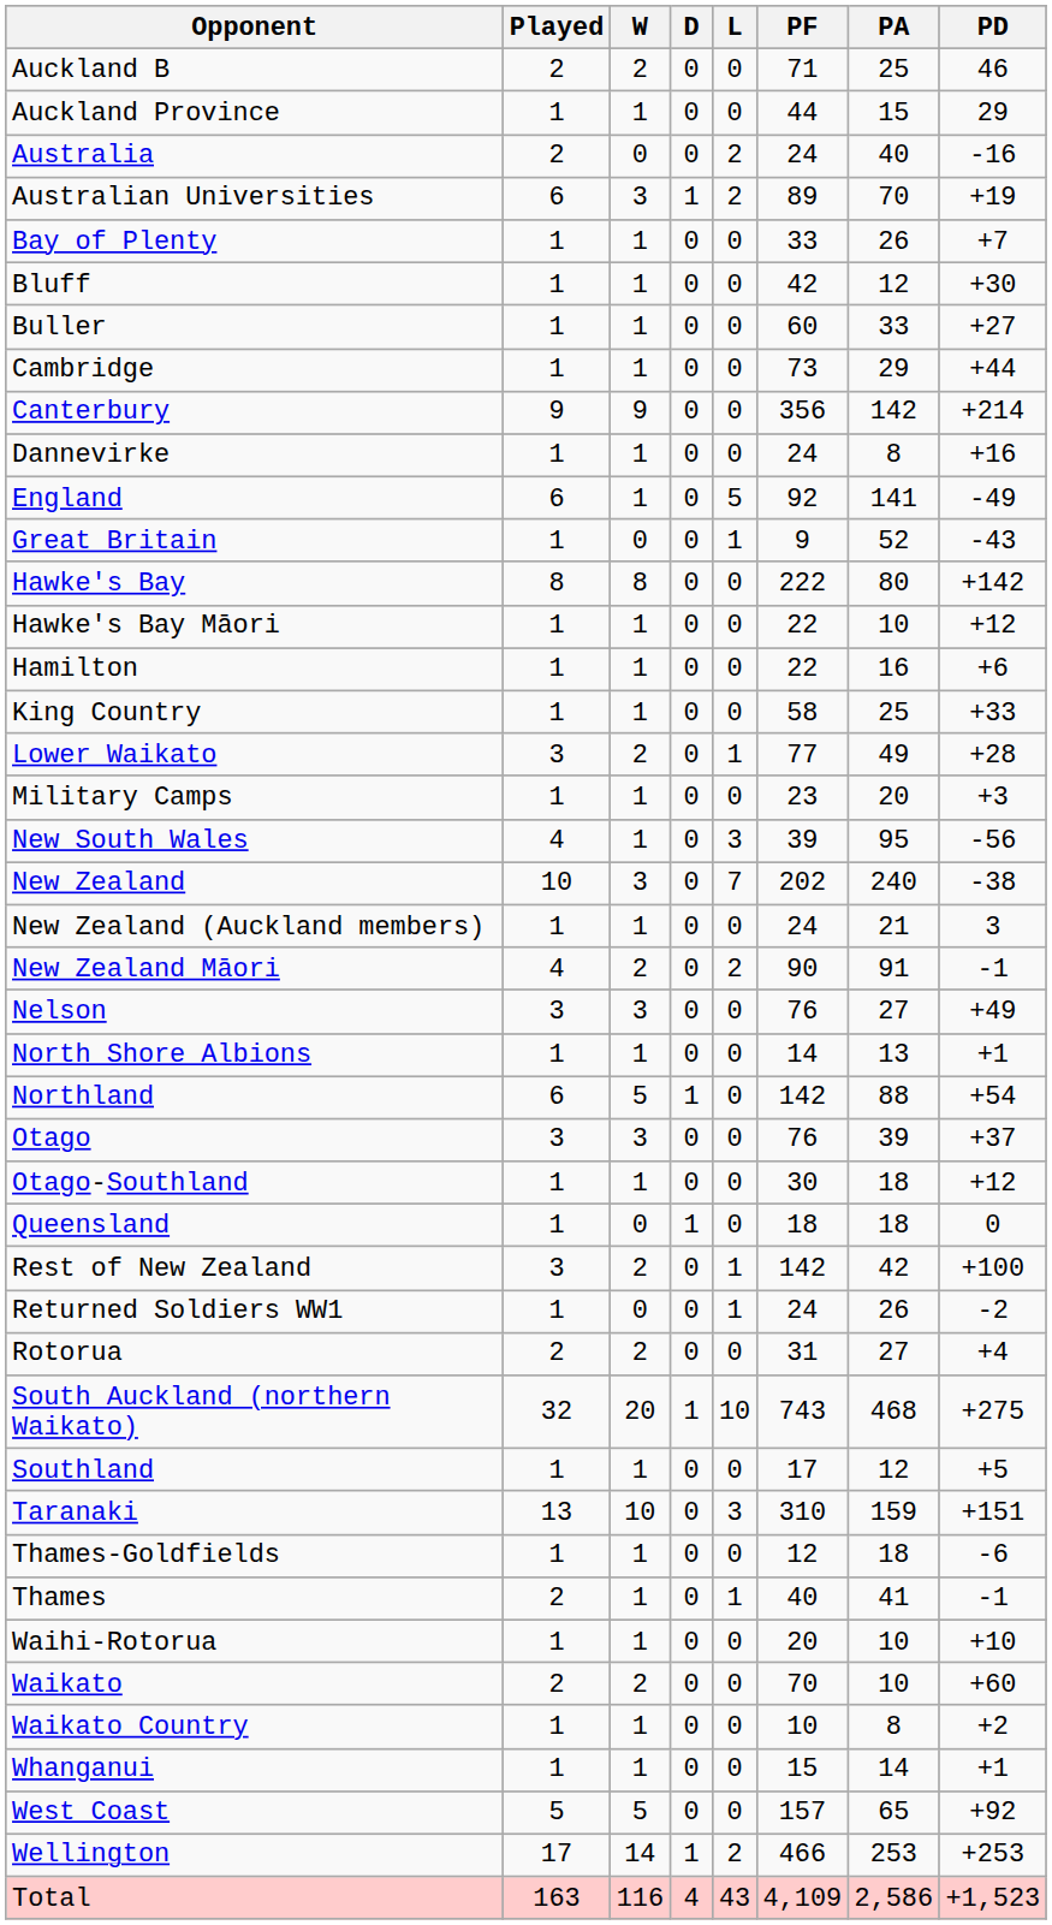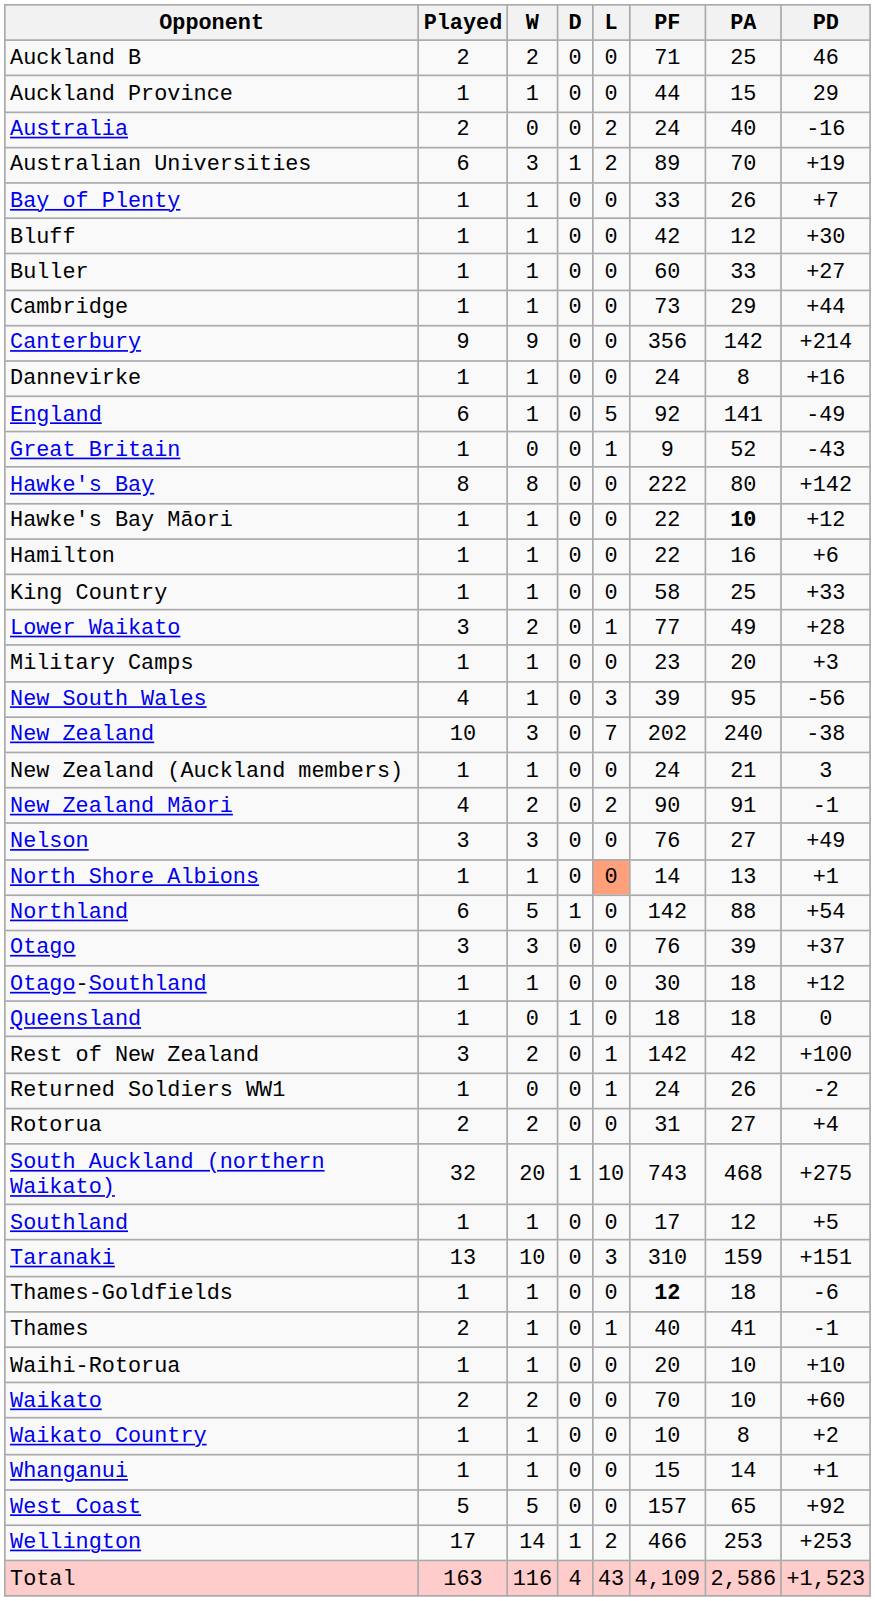Hawke's Bay Māori | PA: normal -> bold
North Shore Albions | L: no background -> lightsalmon background
Thames-Goldfields | PF: normal -> bold
